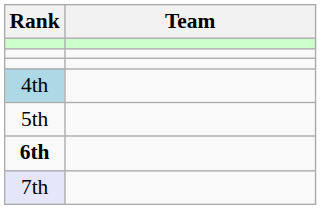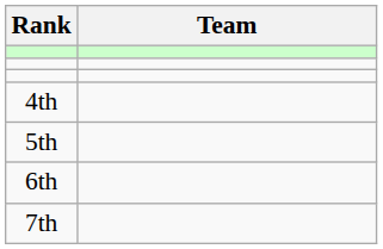row 5 | Rank: lightblue background -> no background
row 7 | Rank: bold -> normal
row 8 | Rank: lavender background -> no background
